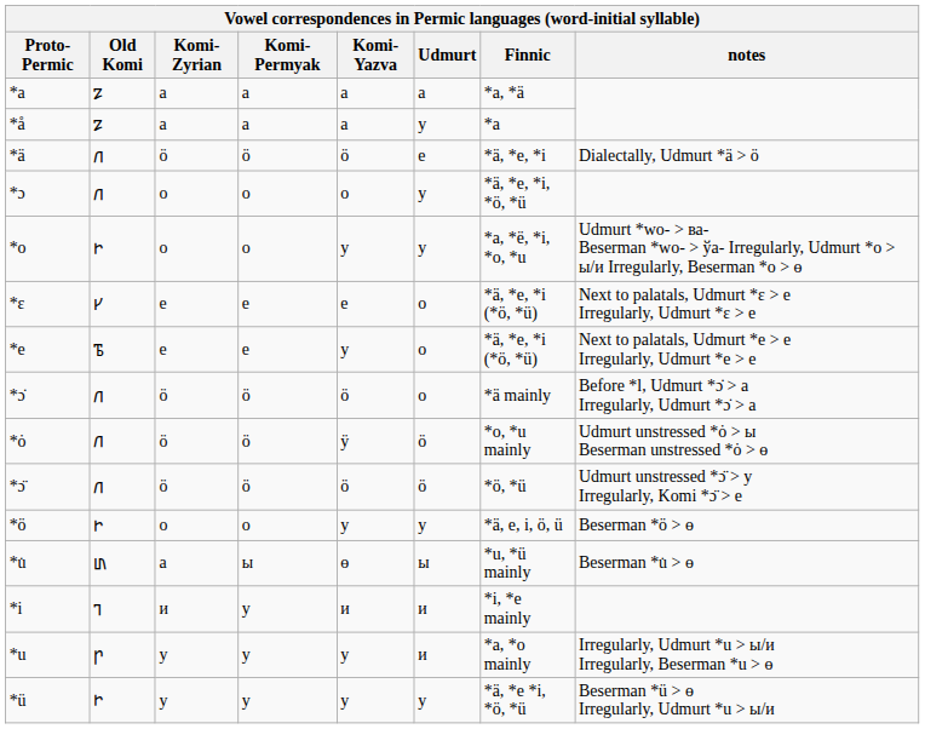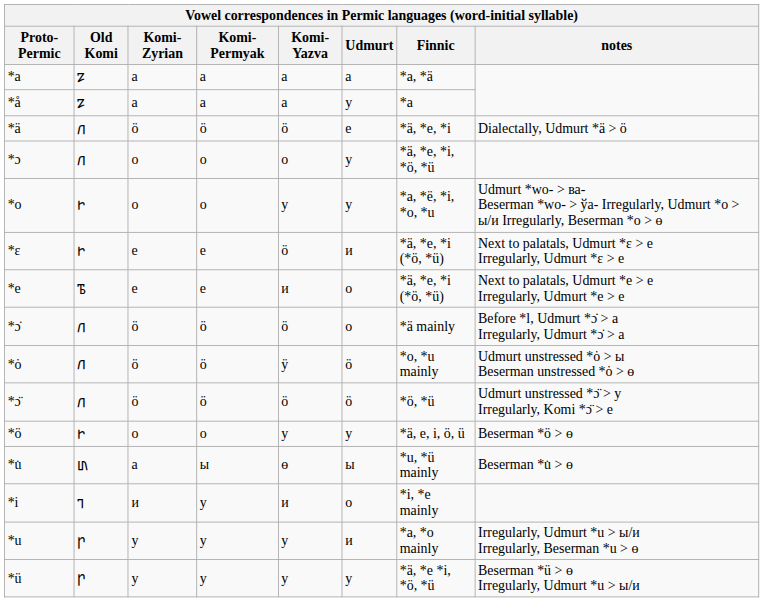*ɛ | Old Komi: 𐍔 -> 𐍞
*ɛ | Komi-Yazva: е -> ӧ
*ɛ | Udmurt: о -> и
*e | Komi-Yazva: у -> и
*i | Udmurt: и -> о
*ü | Old Komi: 𐍞 -> 𐍣
